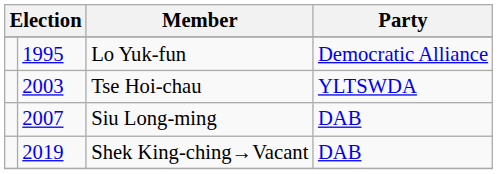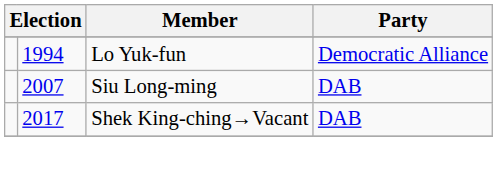Lo Yuk-fun | column 2: 1995 -> 1994
- row: 2003 | Tse Hoi-chau | YLTSWDA
Shek King-ching→Vacant | column 2: 2019 -> 2017
